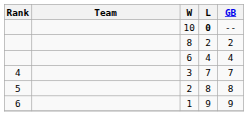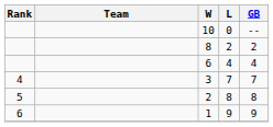10 | L: bold -> normal
